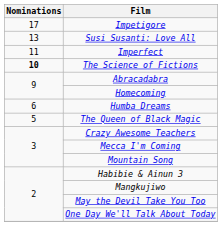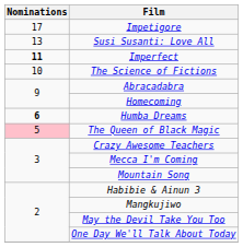Imperfect | Nominations: normal -> bold
The Science of Fictions | Nominations: bold -> normal
Humba Dreams | Nominations: normal -> bold
The Queen of Black Magic | Nominations: no background -> pink background
